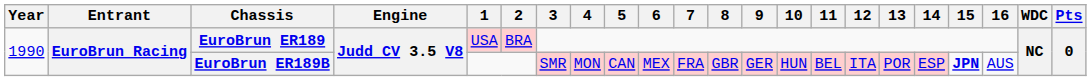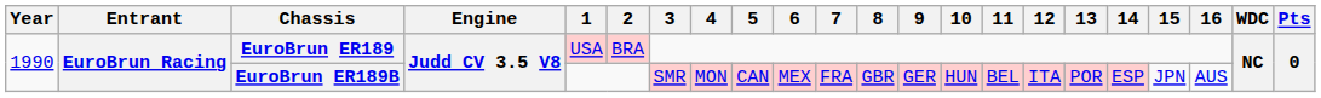EuroBrun ER189B | 15: bold -> normal
